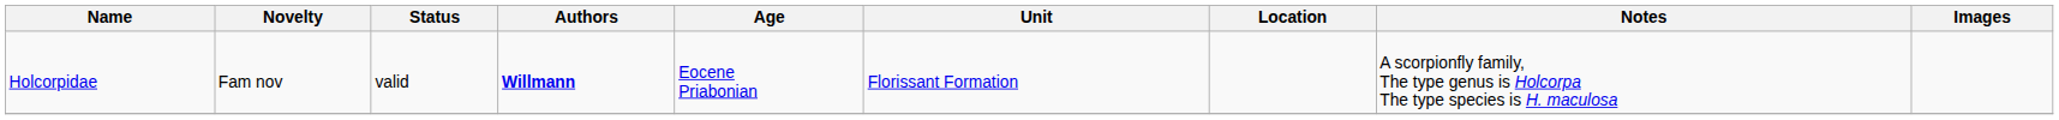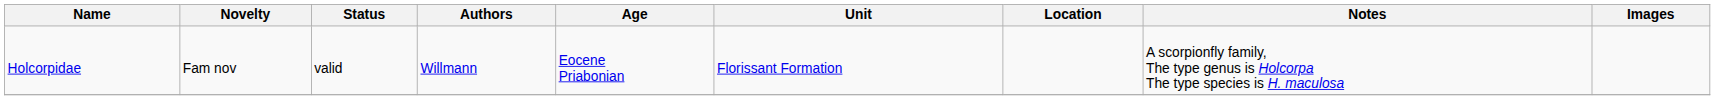Holcorpidae | Authors: bold -> normal
